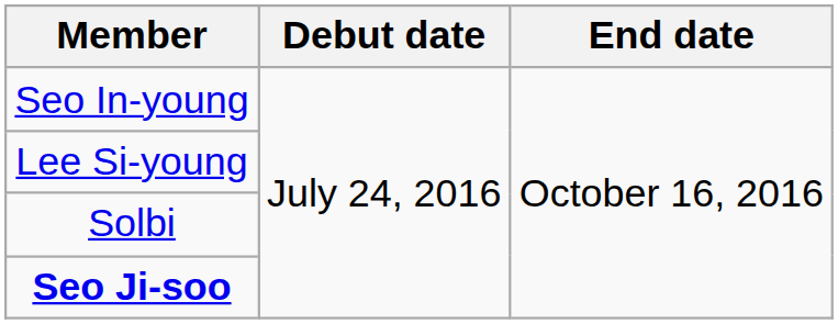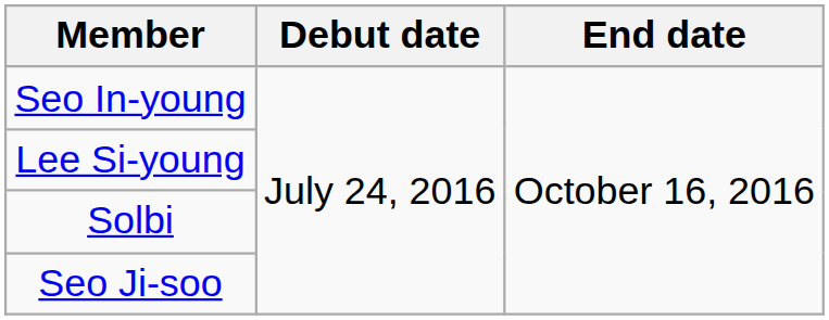Seo Ji-soo | Member: bold -> normal
